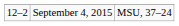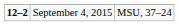September 4, 2015 | column 1: normal -> bold
